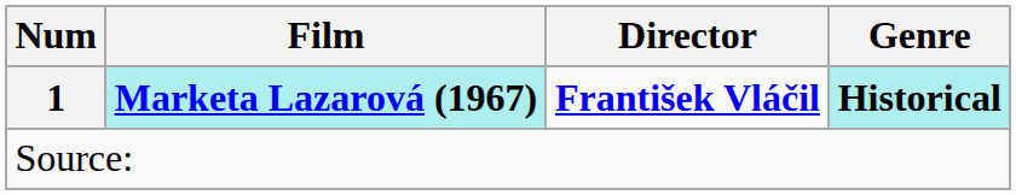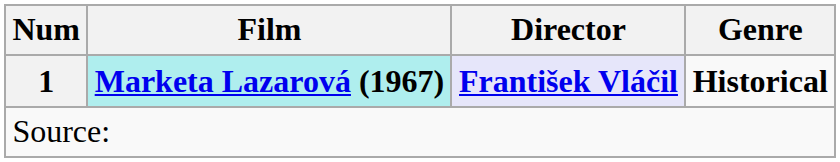1 | Director: no background -> lavender background
1 | Genre: paleturquoise background -> no background
